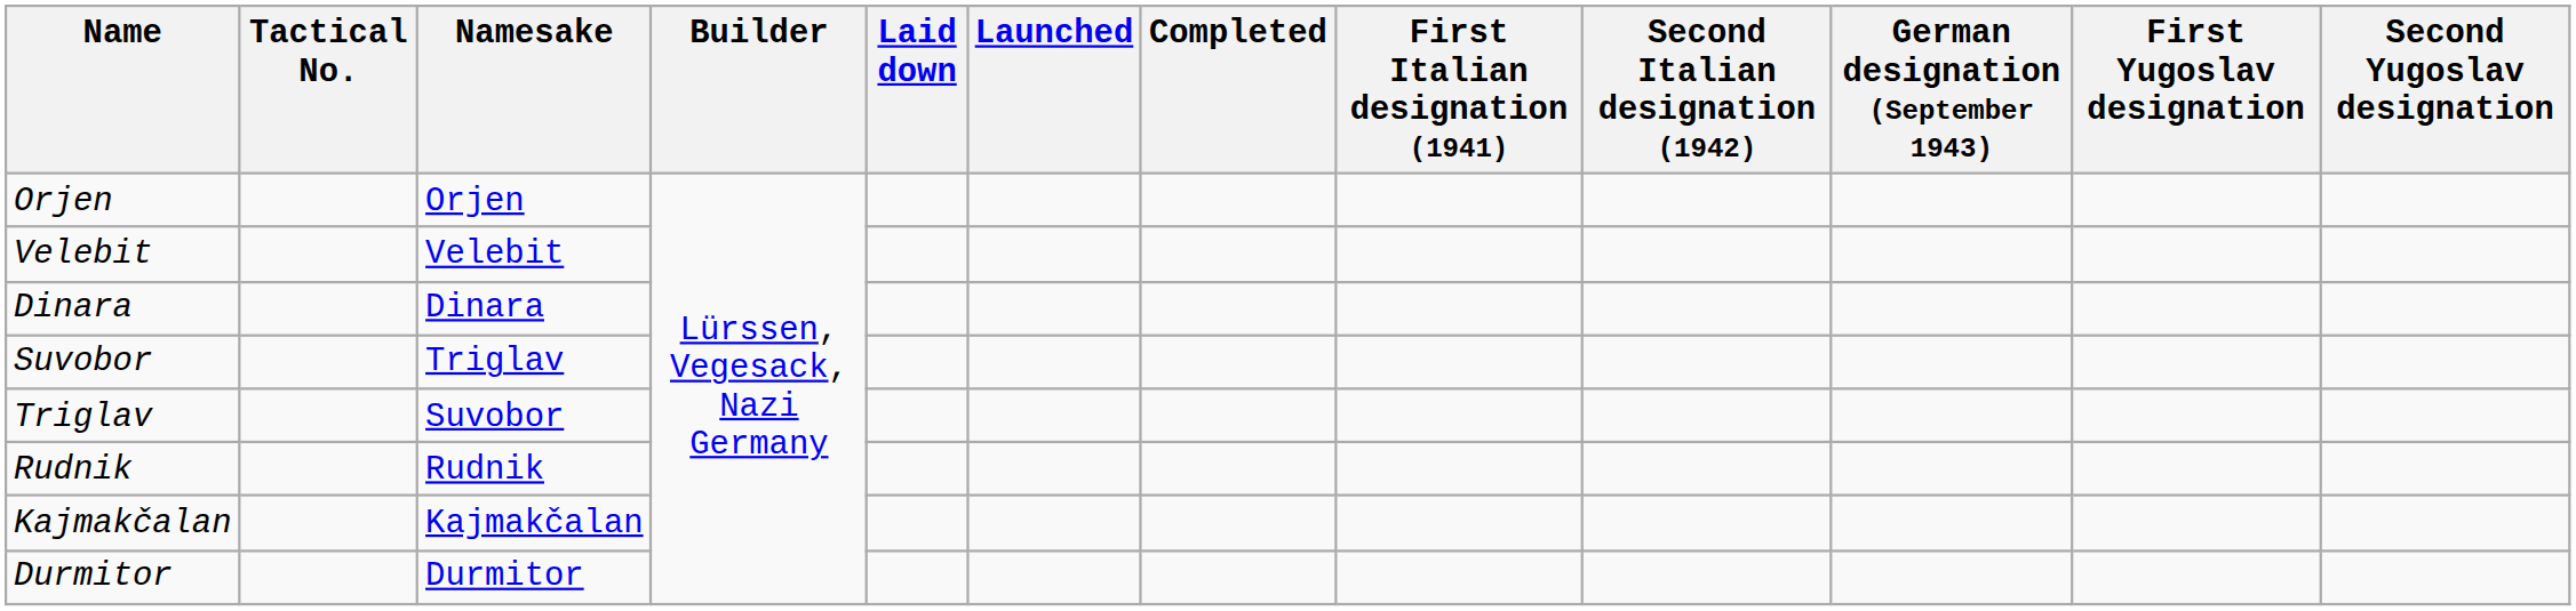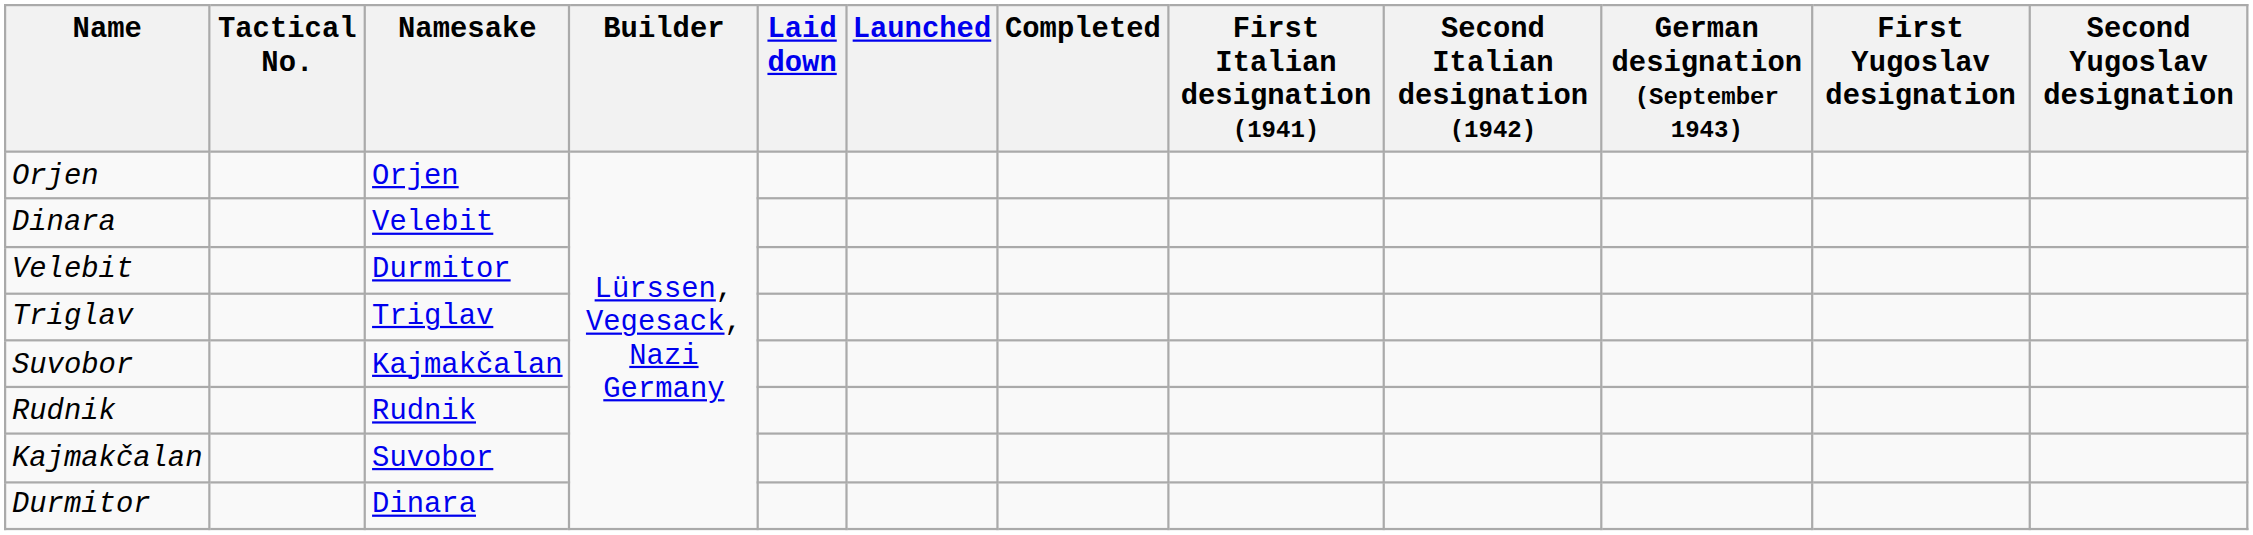row 3 | Name: Velebit -> Dinara
row 4 | Name: Dinara -> Velebit
row 4 | Namesake: Dinara -> Durmitor
row 5 | Name: Suvobor -> Triglav
row 6 | Name: Triglav -> Suvobor
row 6 | Namesake: Suvobor -> Kajmakčalan
row 8 | Namesake: Kajmakčalan -> Suvobor
row 9 | Namesake: Durmitor -> Dinara
